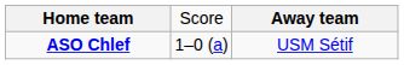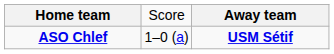ASO Chlef | column 3: normal -> bold
